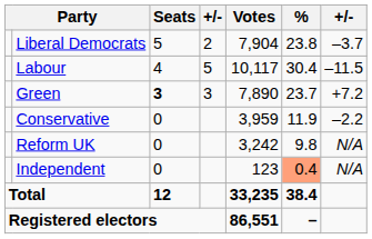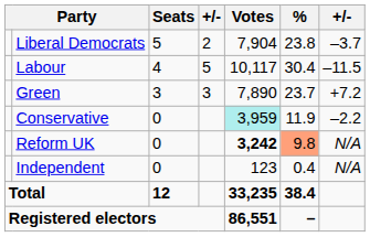Green | Seats: bold -> normal
Conservative | Votes: no background -> paleturquoise background
Reform UK | Votes: normal -> bold
Reform UK | %: no background -> lightsalmon background
Independent | %: lightsalmon background -> no background
